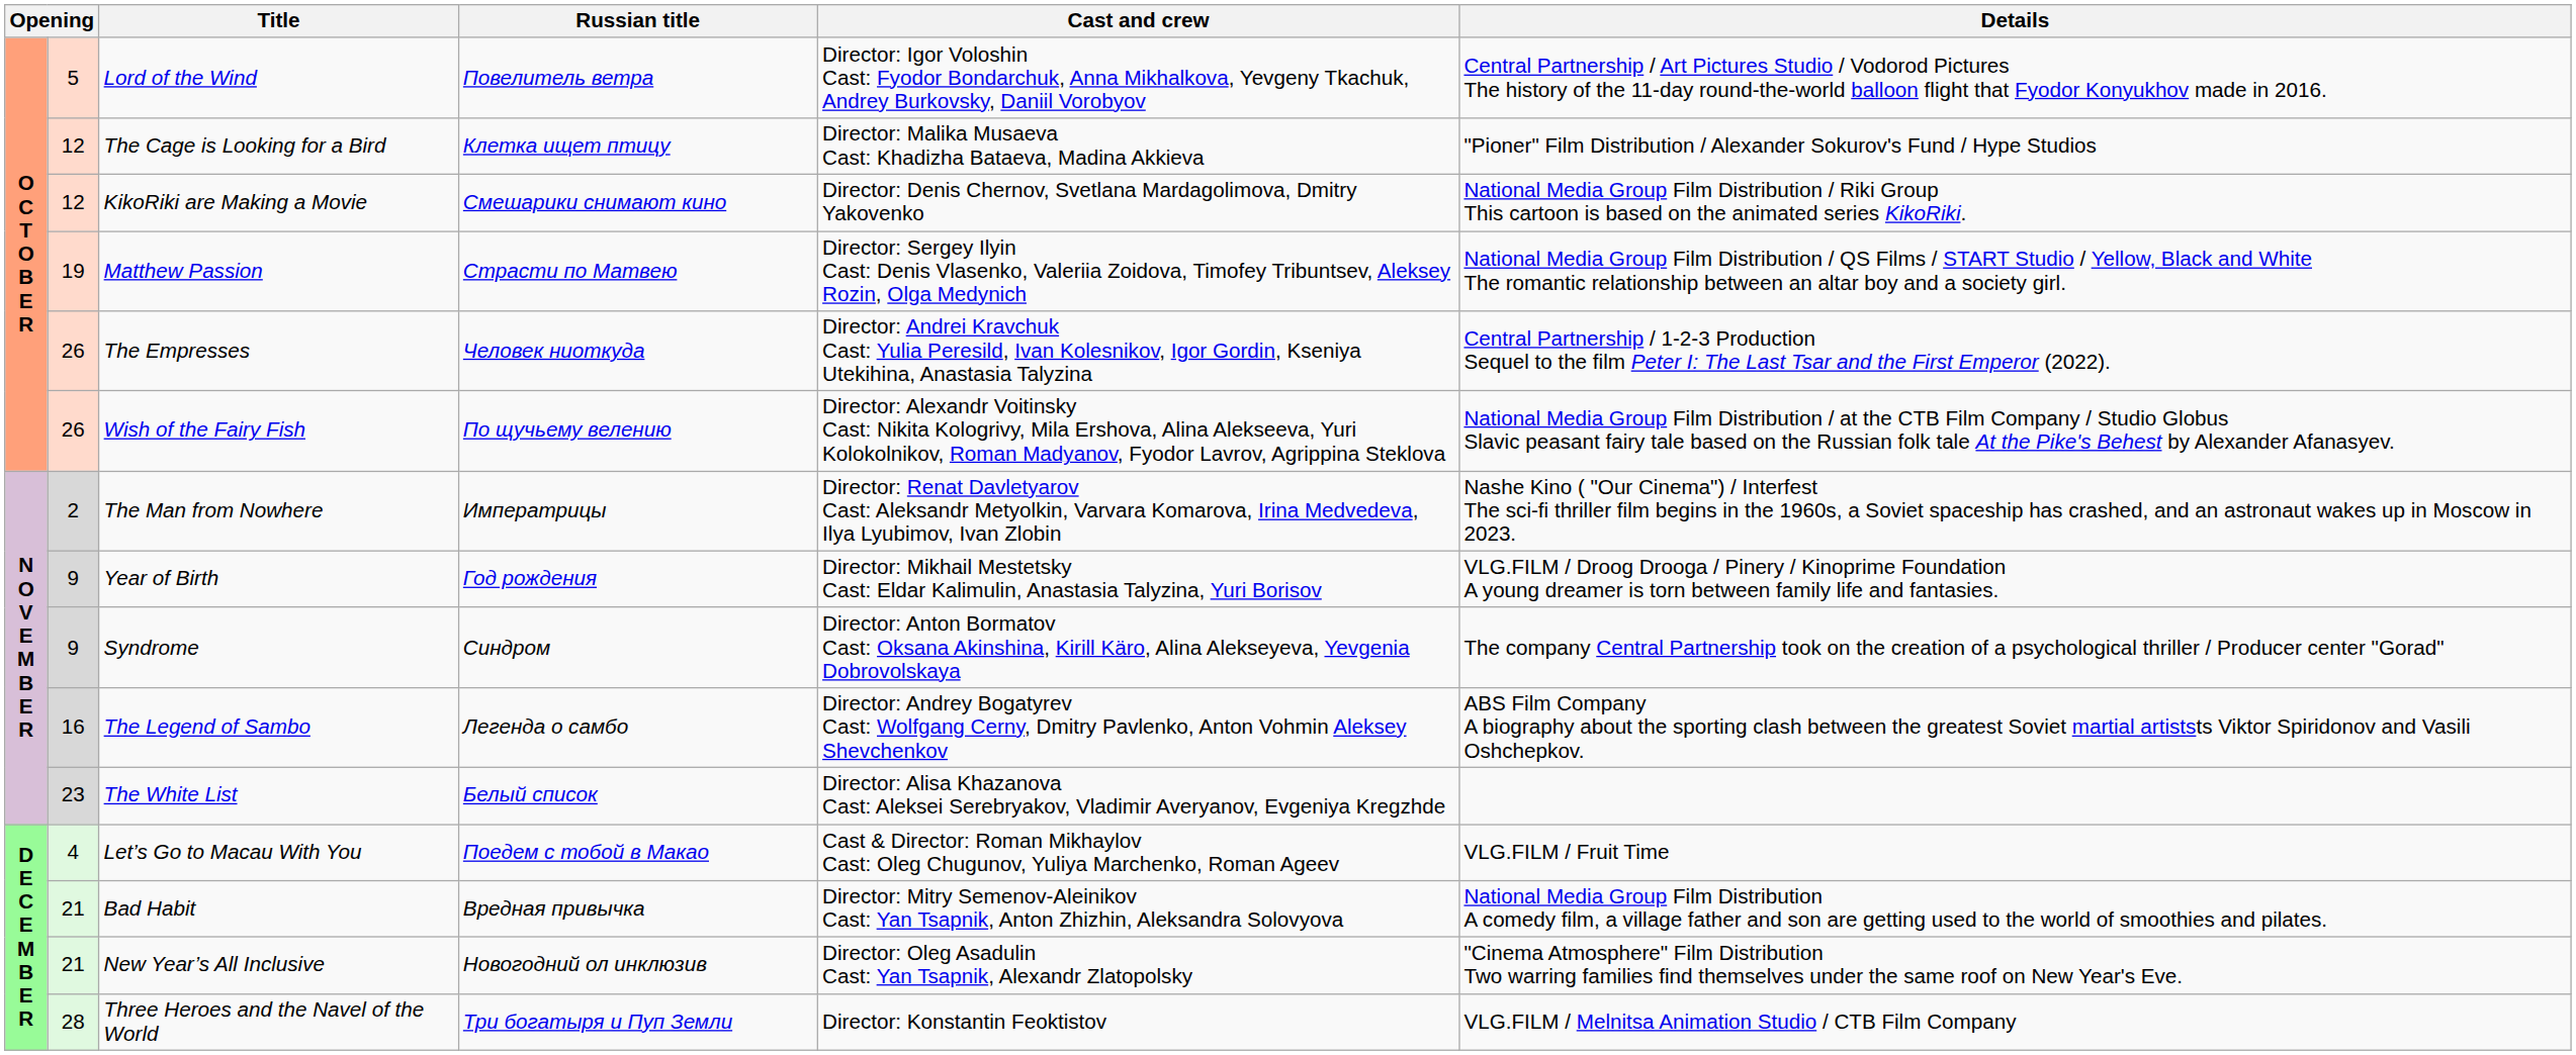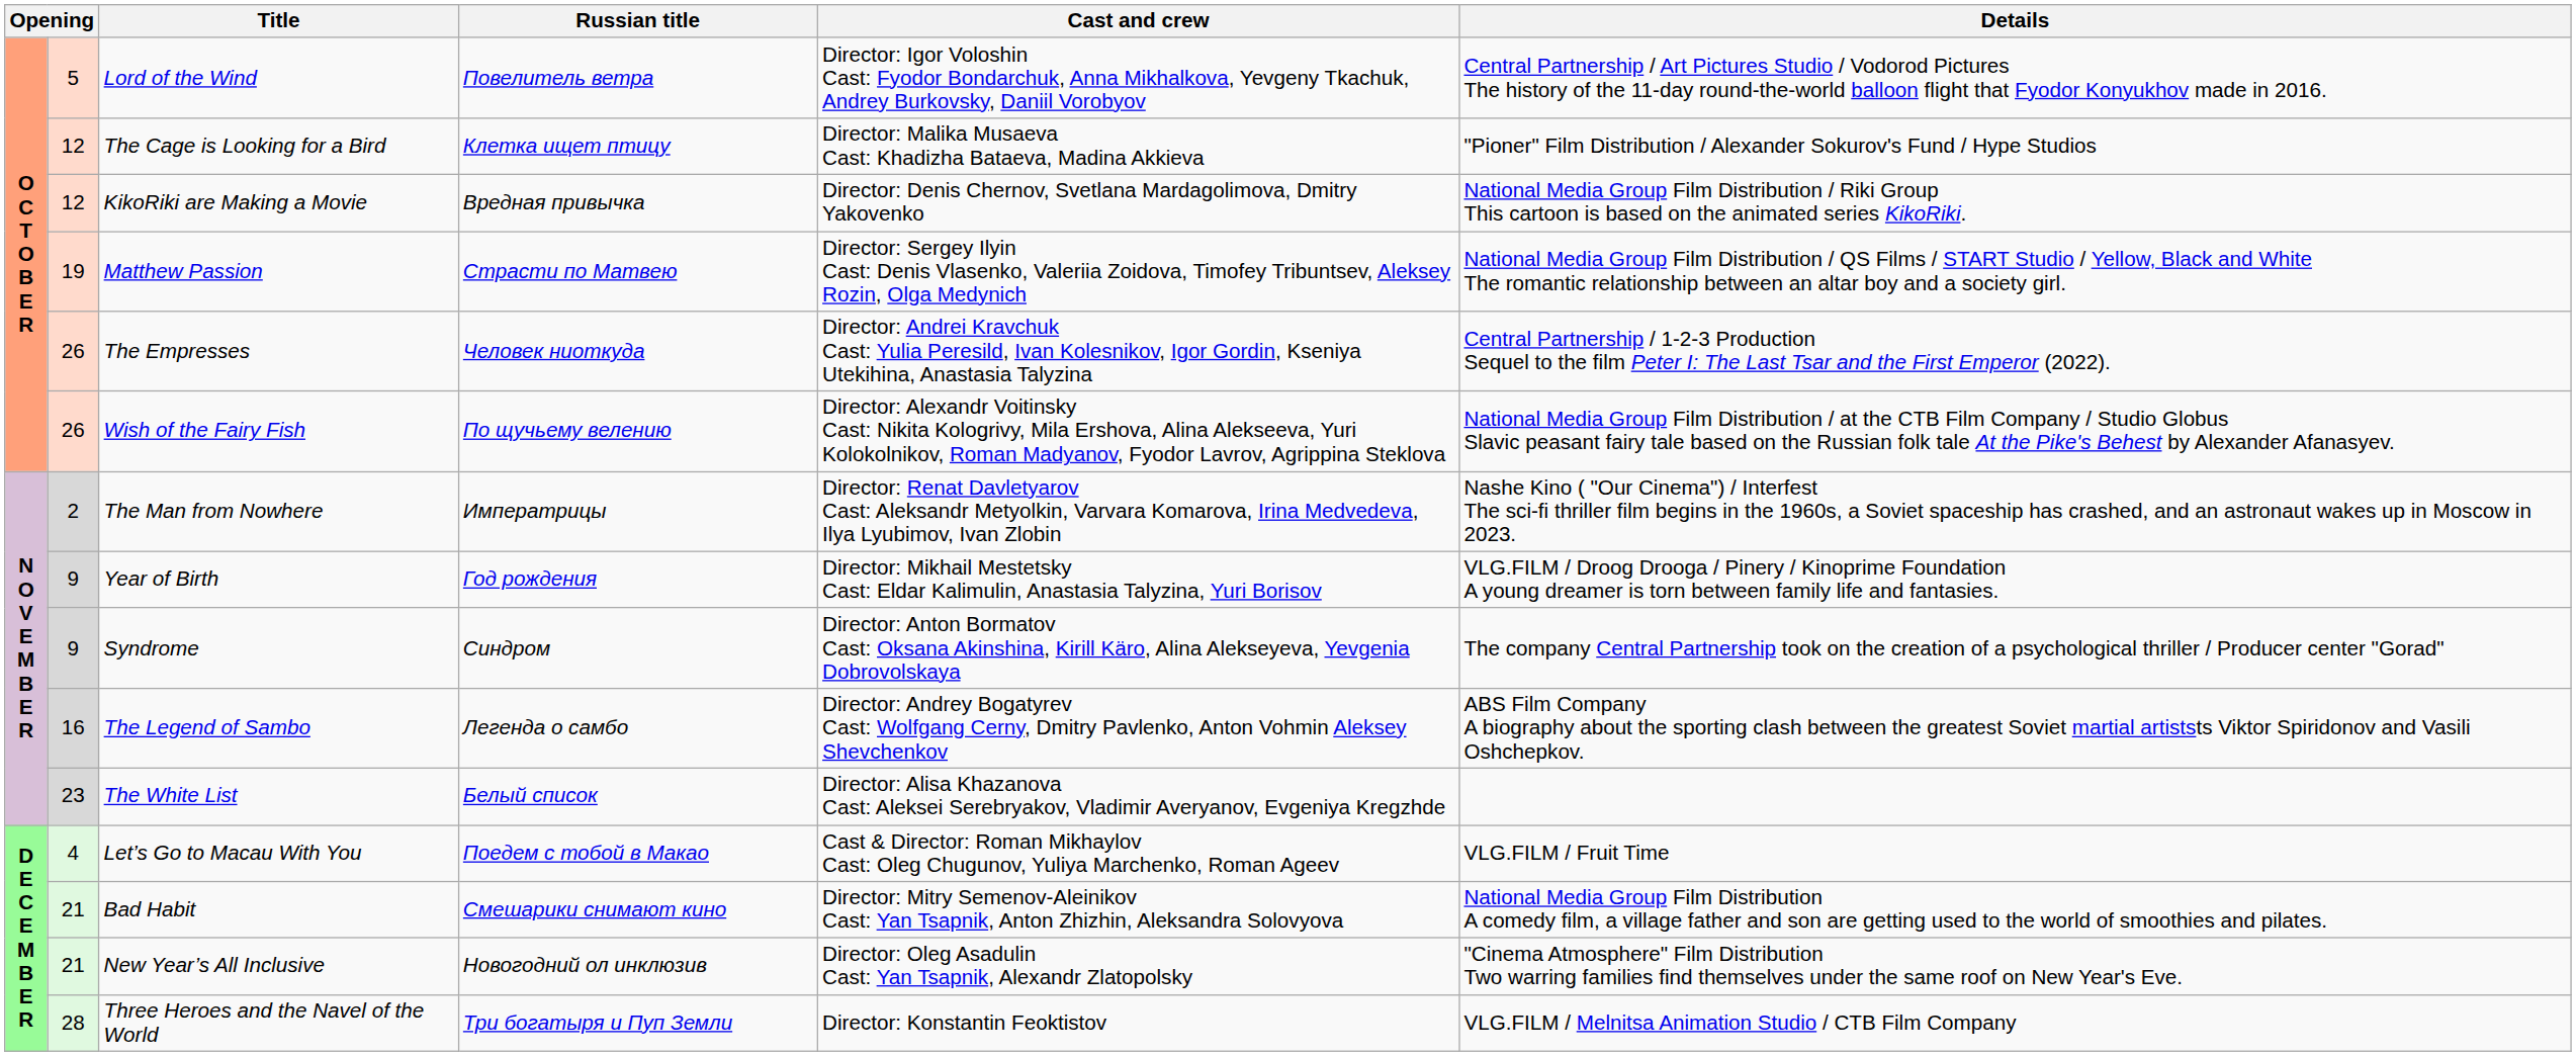KikoRiki are Making a Movie | Russian title: Смешарики снимают кино -> Вредная привычка
Bad Habit | Russian title: Вредная привычка -> Смешарики снимают кино
